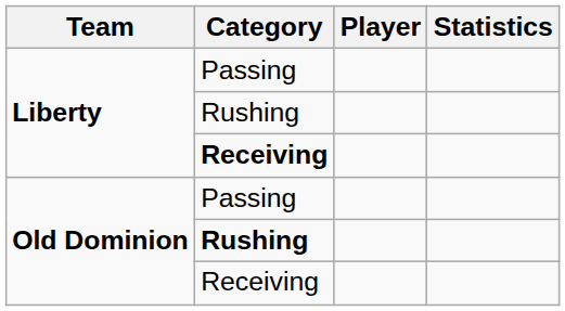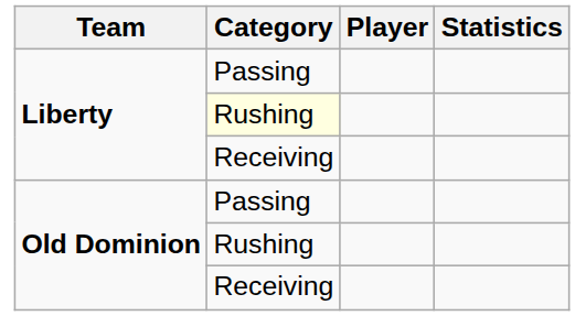Liberty / Rushing | Category: no background -> lightyellow background
Liberty / Receiving | Category: bold -> normal
Old Dominion / Rushing | Category: bold -> normal
